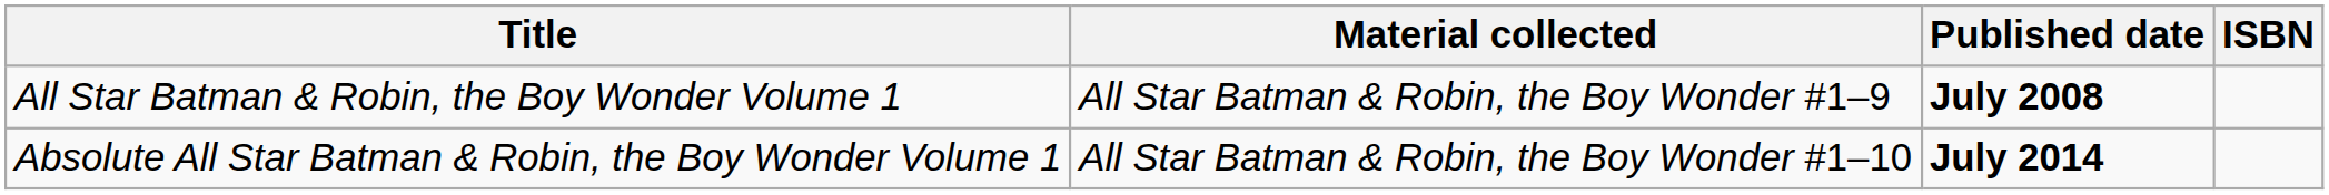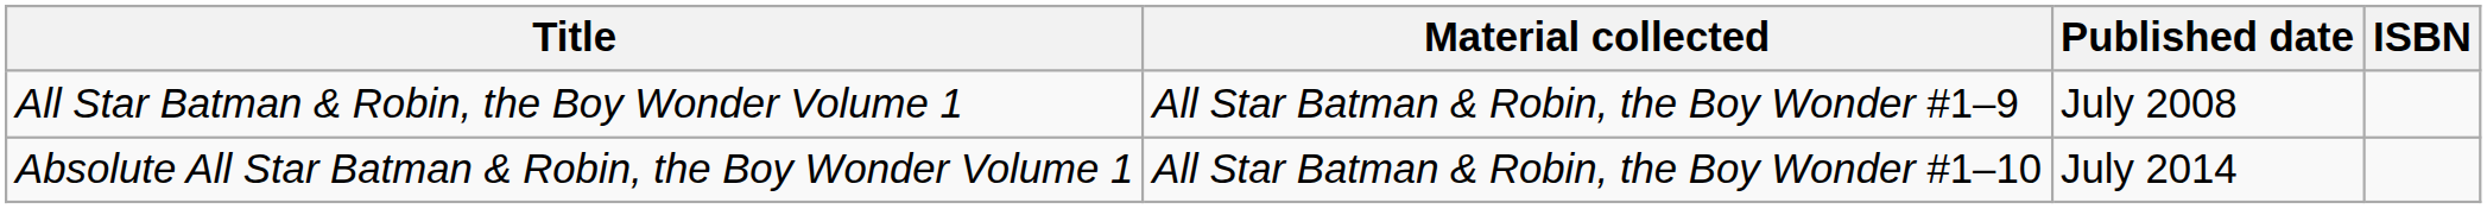row 2 | Published date: bold -> normal
row 3 | Published date: bold -> normal
